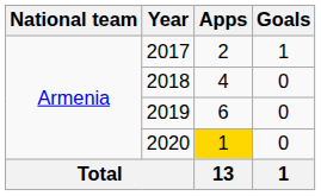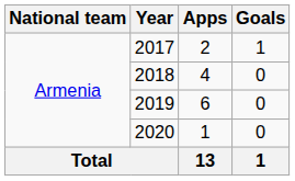2020 | Apps: gold background -> no background
